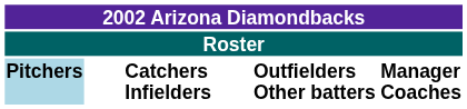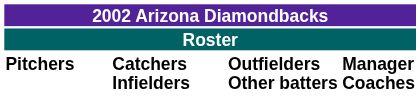Pitchers | column 1: lightblue background -> no background
